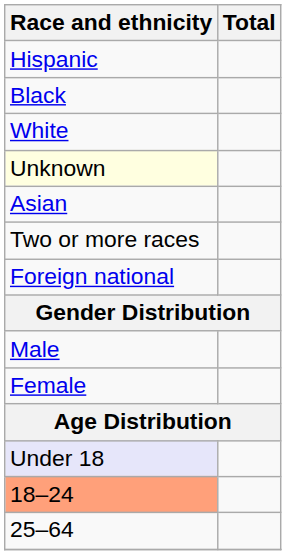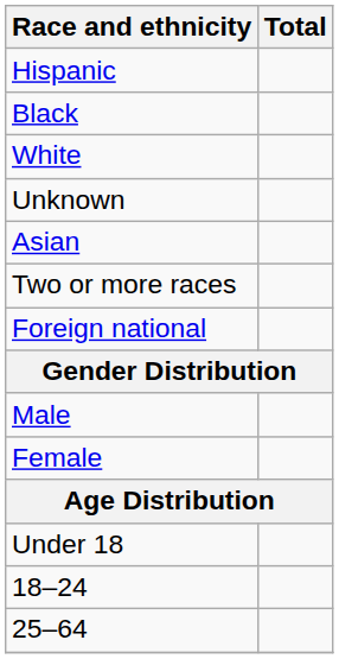Unknown | Race and ethnicity: lightyellow background -> no background
Under 18 | Race and ethnicity: lavender background -> no background
18–24 | Race and ethnicity: lightsalmon background -> no background
